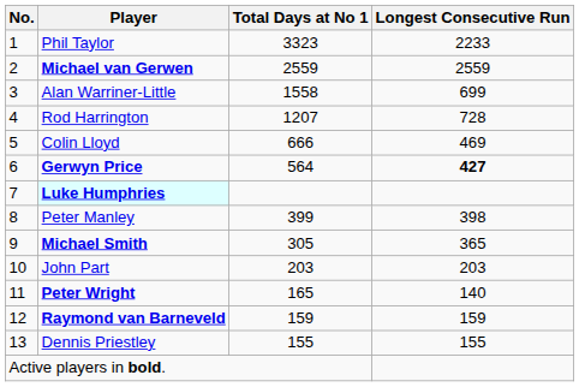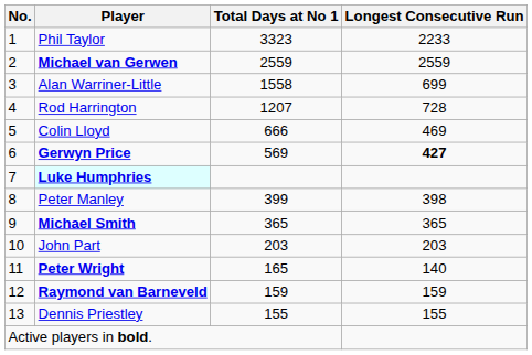Gerwyn Price | Total Days at No 1: 564 -> 569
Michael Smith | Total Days at No 1: 305 -> 365
